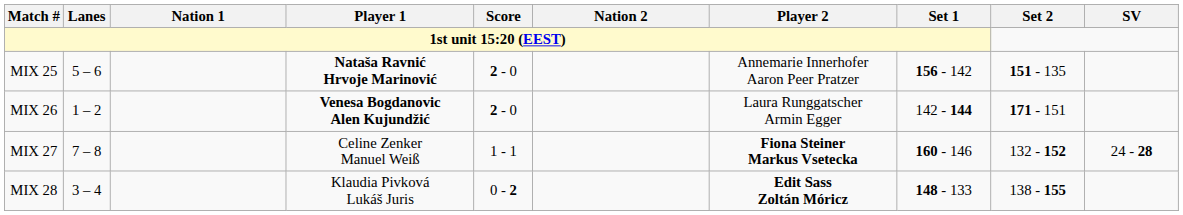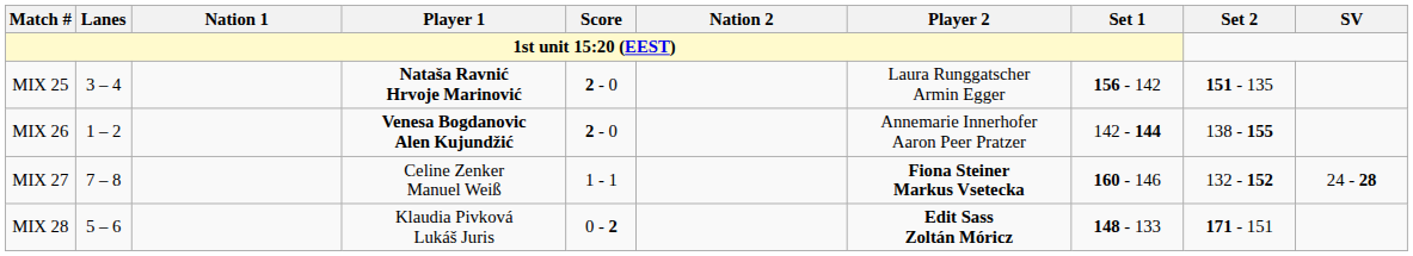MIX 25 | Lanes: 5 – 6 -> 3 – 4
MIX 25 | Player 2: Annemarie Innerhofer Aaron Peer Pratzer -> Laura Runggatscher Armin Egger
MIX 26 | Player 2: Laura Runggatscher Armin Egger -> Annemarie Innerhofer Aaron Peer Pratzer
MIX 26 | Set 2: 171 - 151 -> 138 - 155
MIX 28 | Lanes: 3 – 4 -> 5 – 6
MIX 28 | Set 2: 138 - 155 -> 171 - 151
